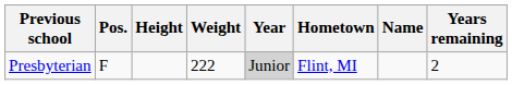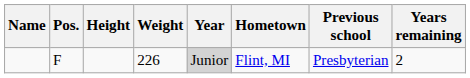columns swapped: Name <-> Previous school
row 2 | Weight: 222 -> 226
